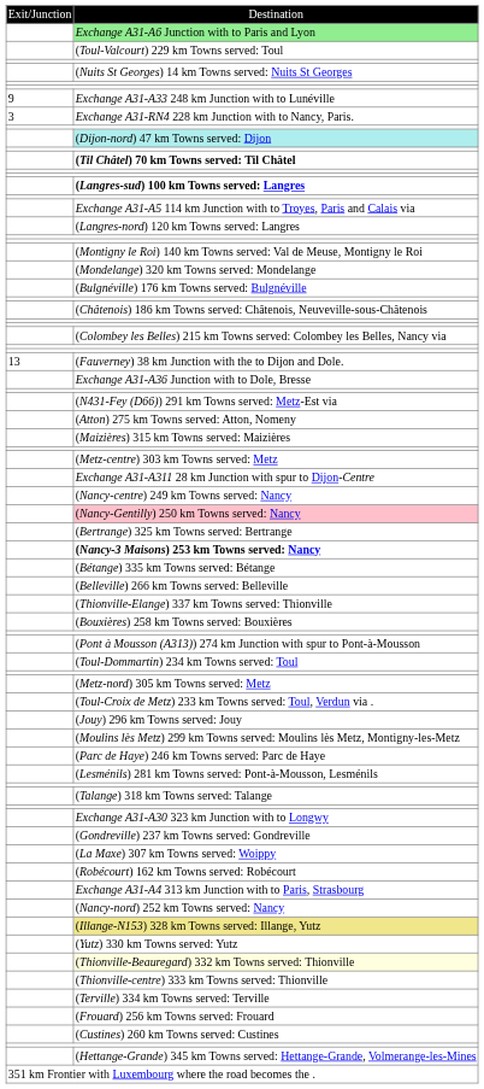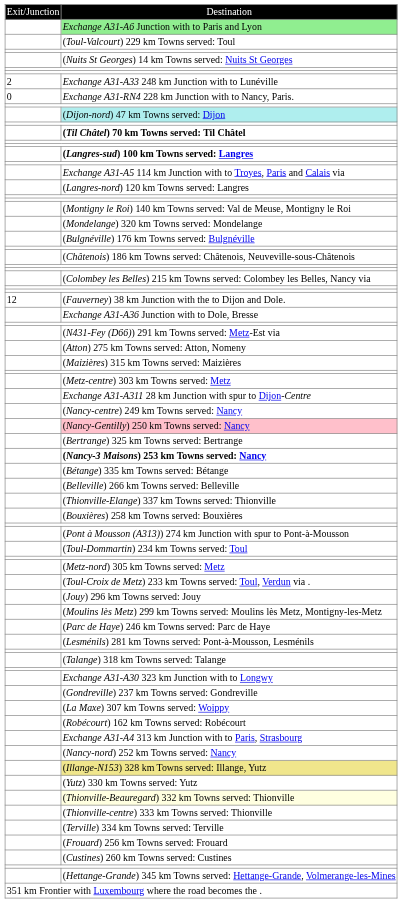row 8 | column 1: 9 -> 2
row 9 | column 1: 3 -> 0
row 32 | column 1: 13 -> 12
